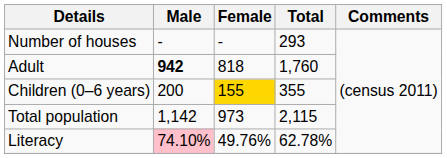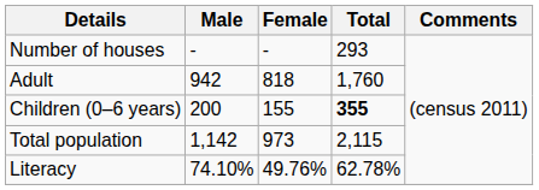Adult | Male: bold -> normal
Children (0–6 years) | Female: gold background -> no background
Children (0–6 years) | Total: normal -> bold
Literacy | Male: pink background -> no background
